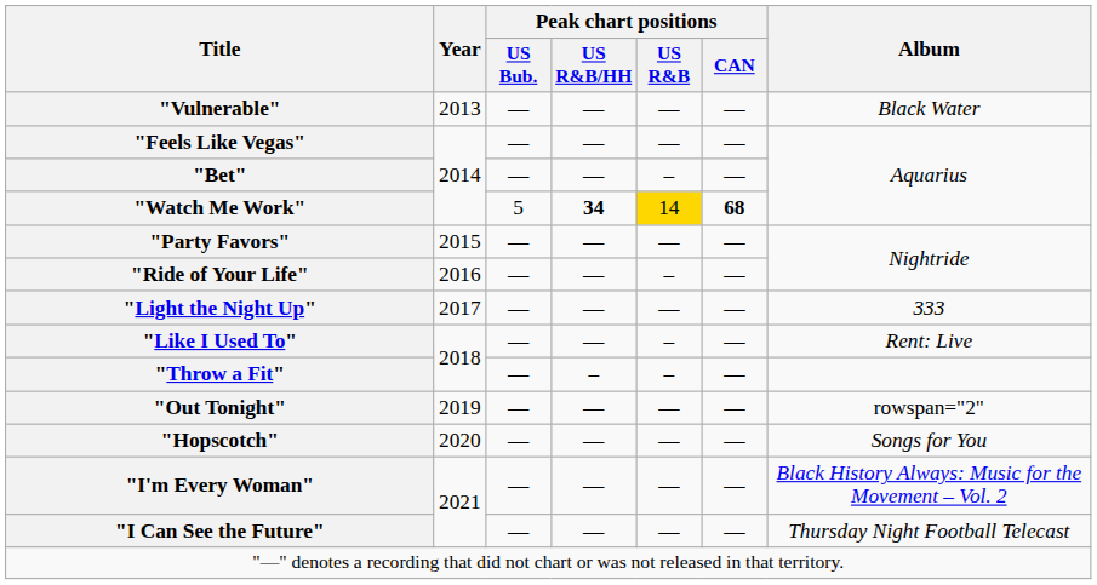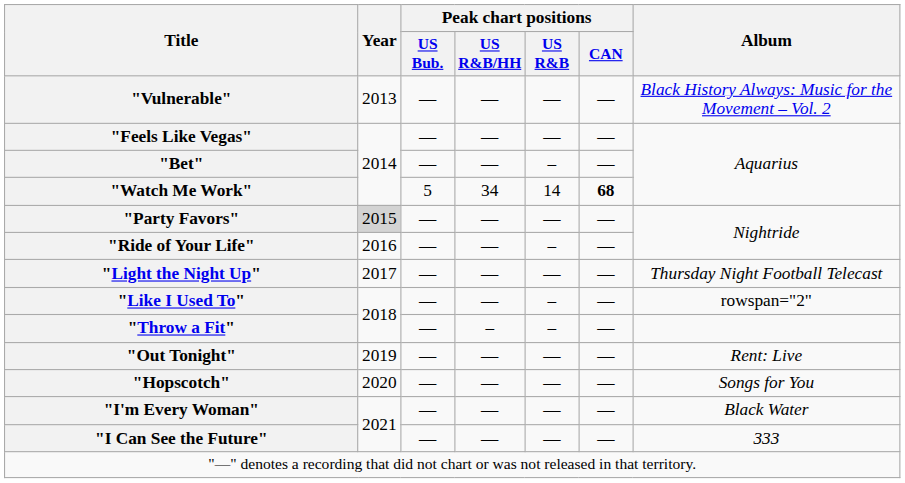"Vulnerable" | Album: Black Water -> Black History Always: Music for the Movement – Vol. 2
"Watch Me Work" | Peak chart positions / US R&B/HH: bold -> normal
"Watch Me Work" | Peak chart positions / US R&B: gold background -> no background
"Party Favors" | Year: no background -> lightgrey background
"Light the Night Up" | Album: 333 -> Thursday Night Football Telecast
"Like I Used To" | Album: Rent: Live -> rowspan="2"
"Out Tonight" | Album: rowspan="2" -> Rent: Live
"I'm Every Woman" | Album: Black History Always: Music for the Movement – Vol. 2 -> Black Water
"I Can See the Future" | Album: Thursday Night Football Telecast -> 333
